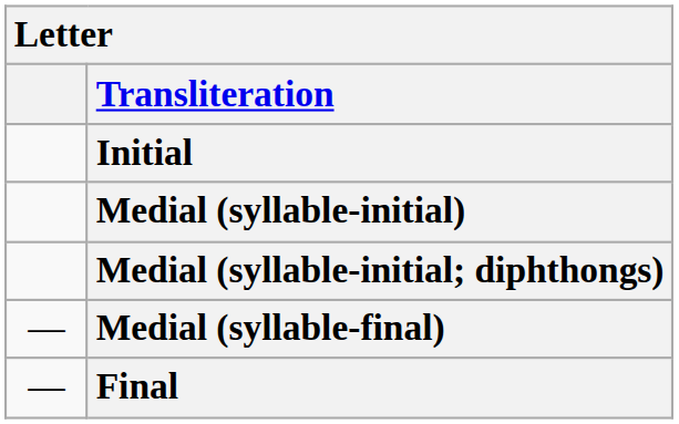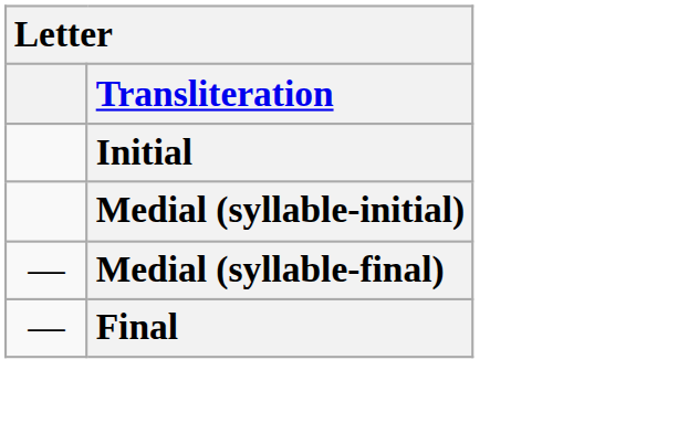- row: Medial (syllable-initial; diphthongs)
